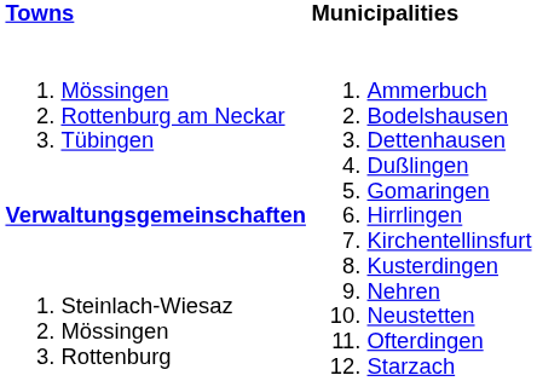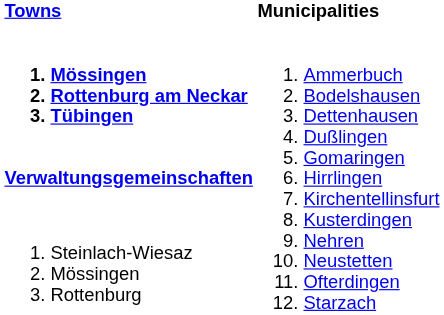Mössingen Rottenburg am Neckar Tübingen | Towns: normal -> bold
